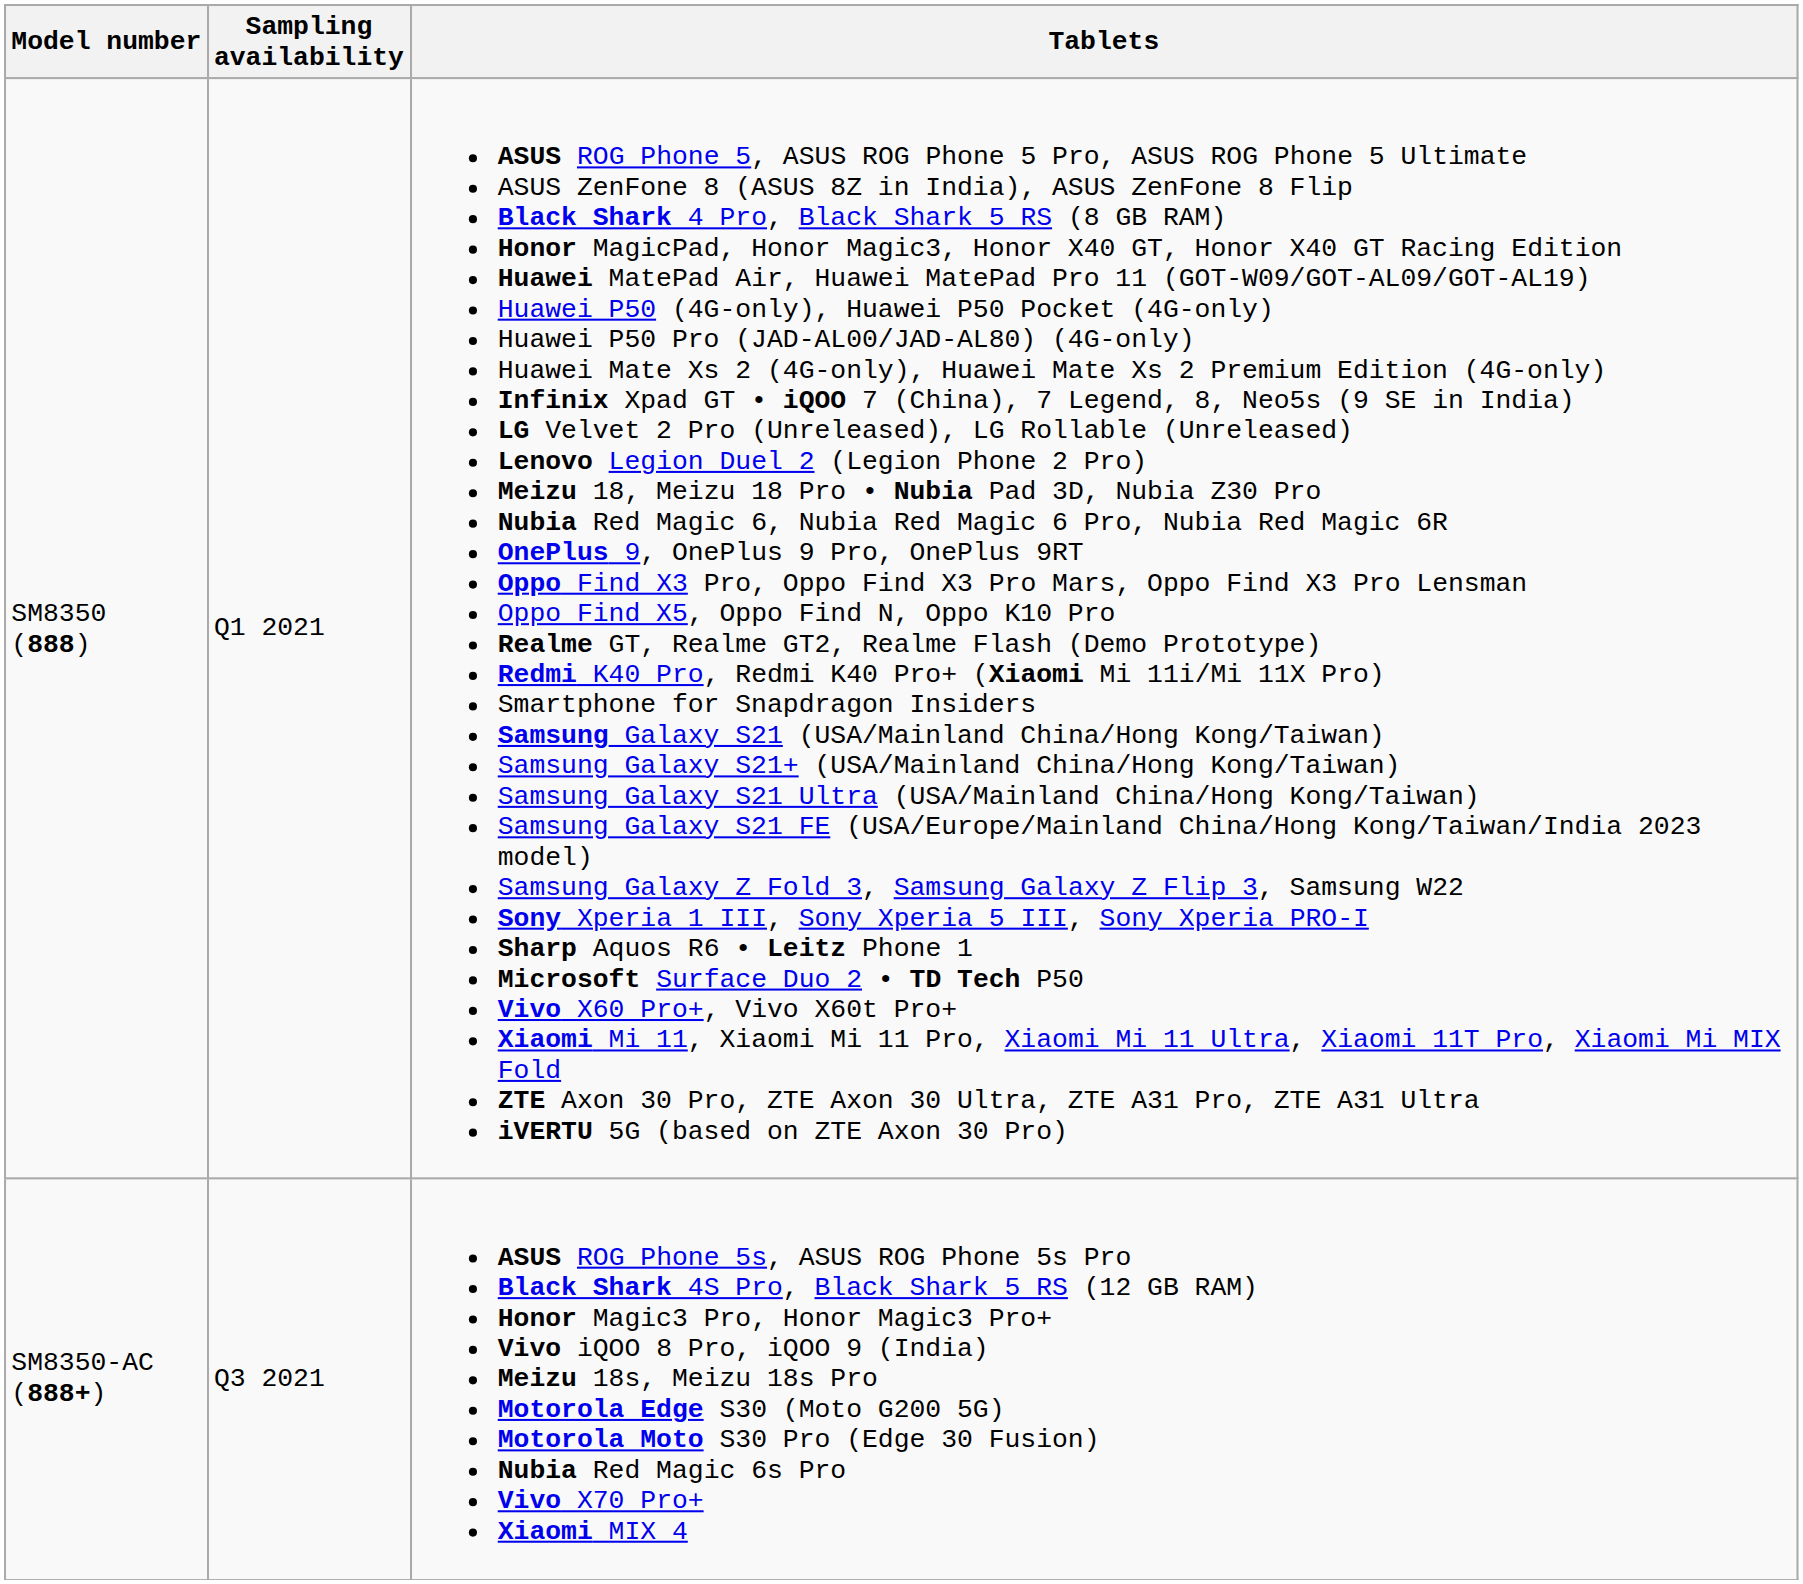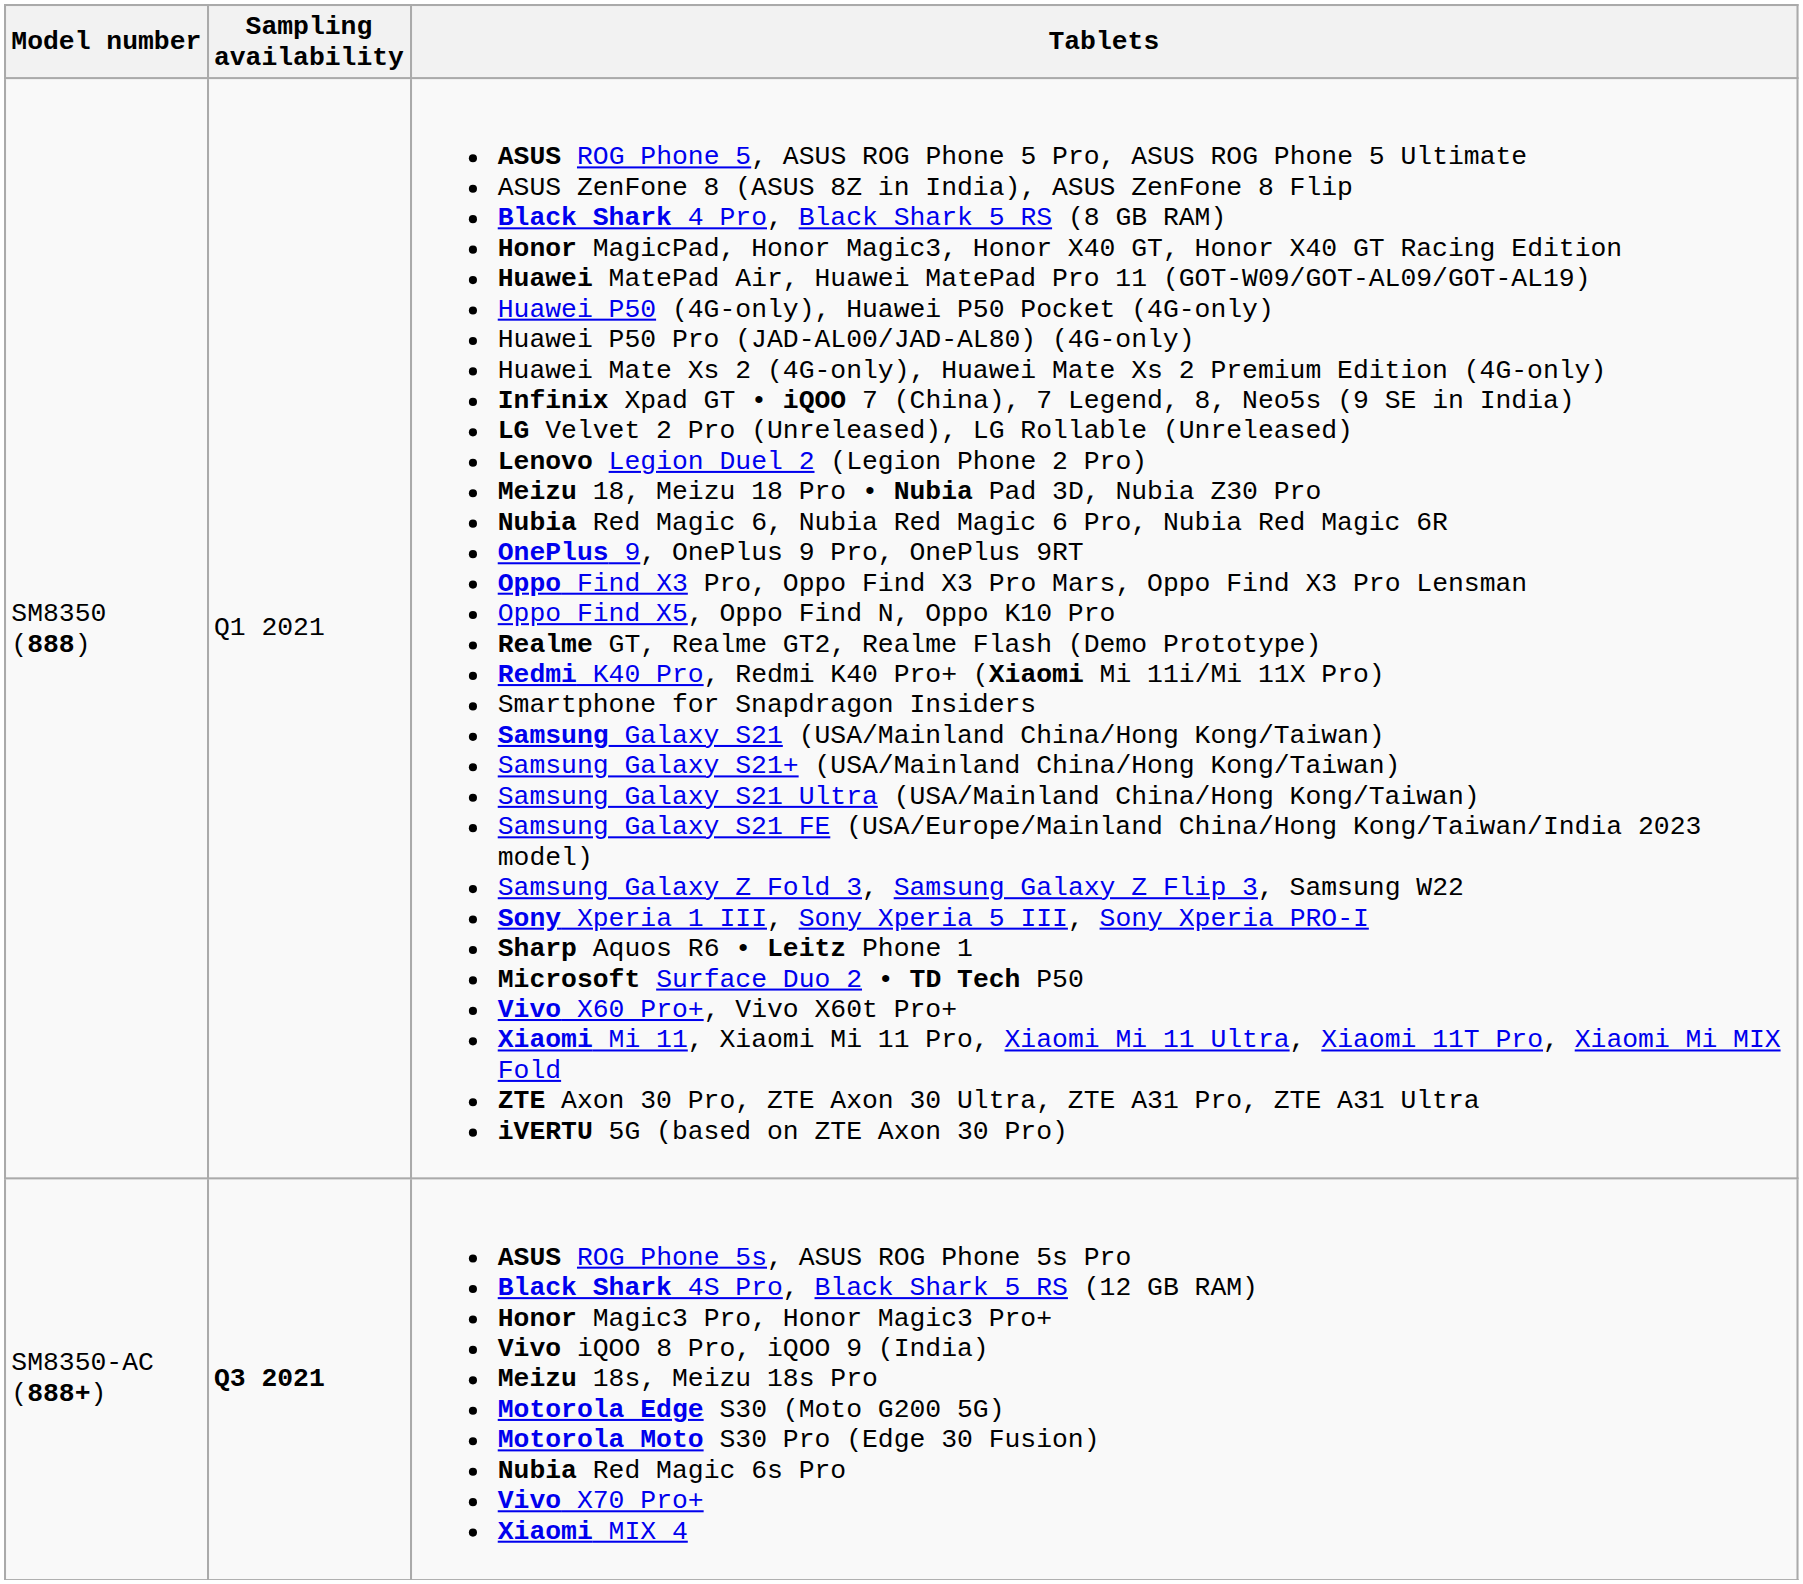SM8350-AC (888+) | Sampling availability: normal -> bold
